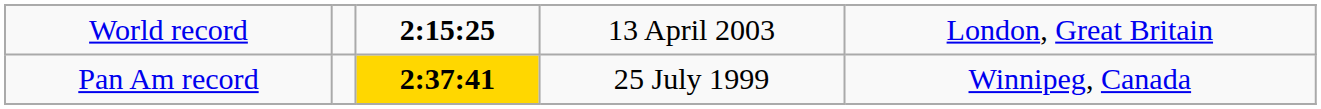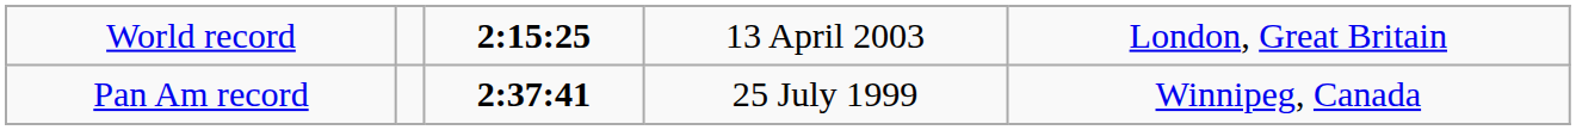Pan Am record | column 3: gold background -> no background
